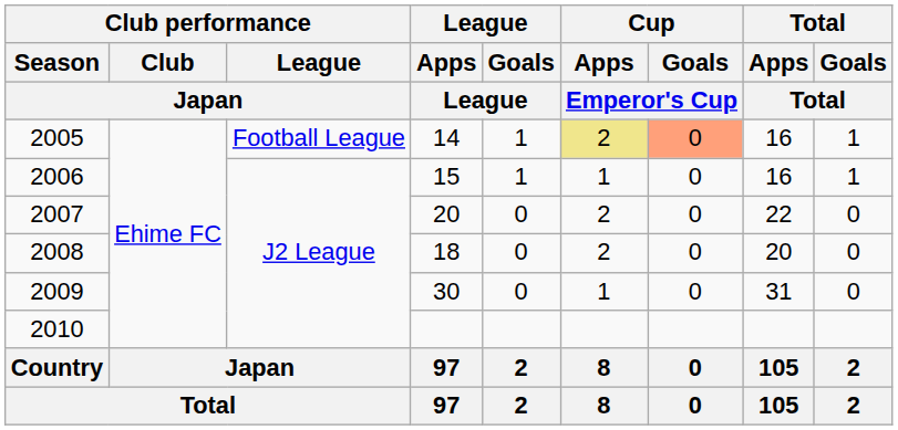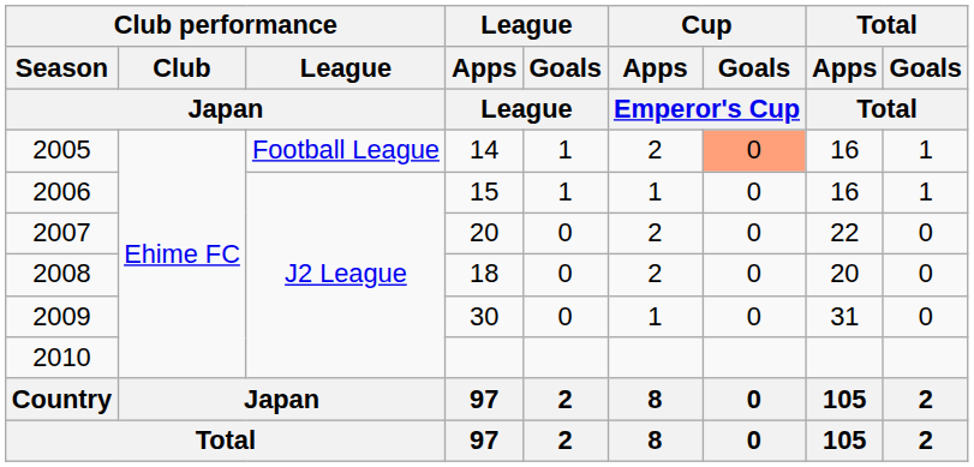2005 | Cup / Apps / Emperor's Cup: khaki background -> no background
